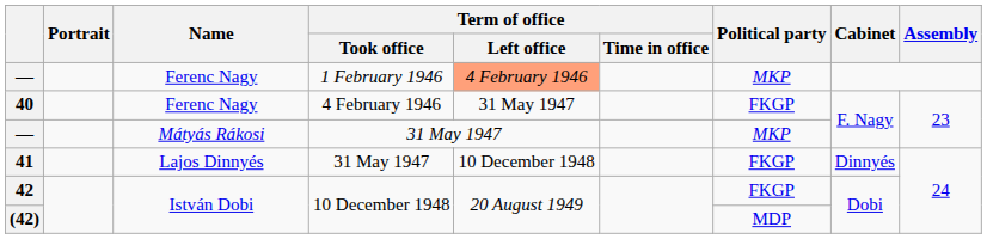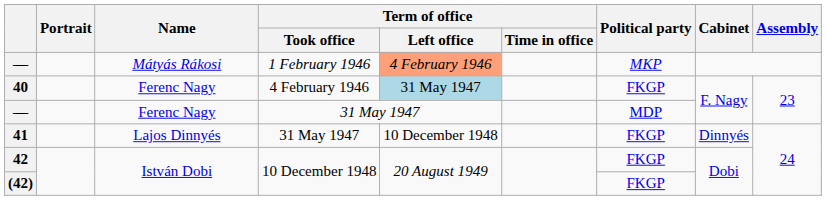— / 1 February 1946 | Name: Ferenc Nagy -> Mátyás Rákosi
40 | Term of office / Left office: no background -> lightblue background
— / 31 May 1947 | Name: Mátyás Rákosi -> Ferenc Nagy
— / 31 May 1947 | Political party: MKP -> MDP
(42) | Political party: MDP -> FKGP
